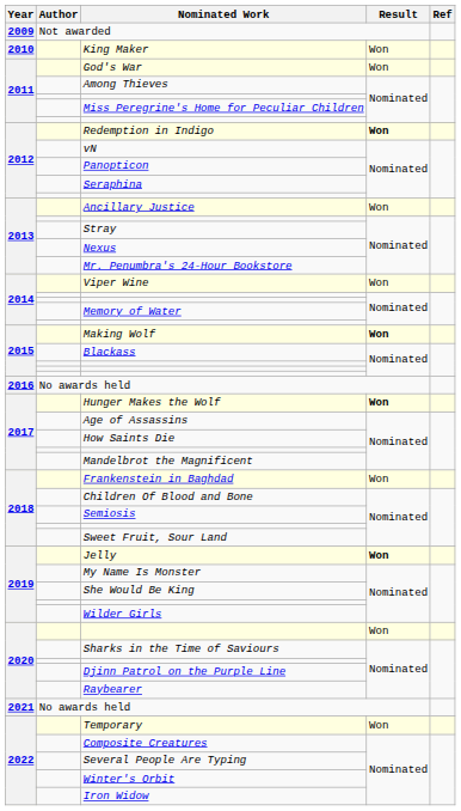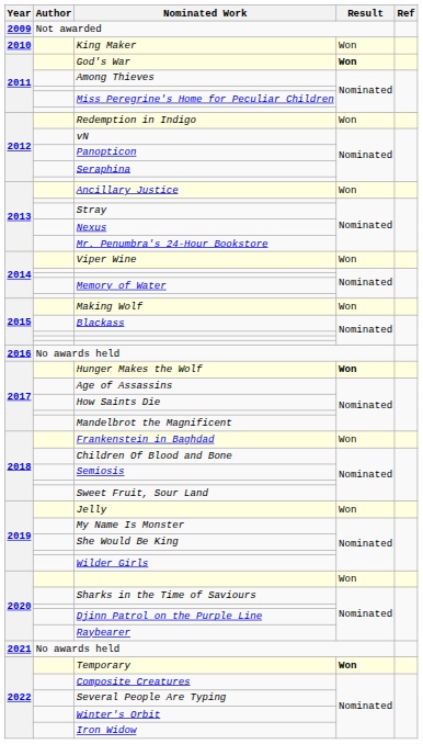God's War | Result: normal -> bold
Redemption in Indigo | Result: bold -> normal
Making Wolf | Result: bold -> normal
Jelly | Result: bold -> normal
Temporary | Result: normal -> bold
